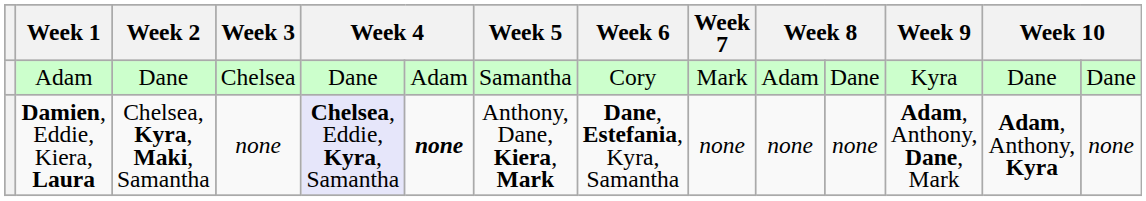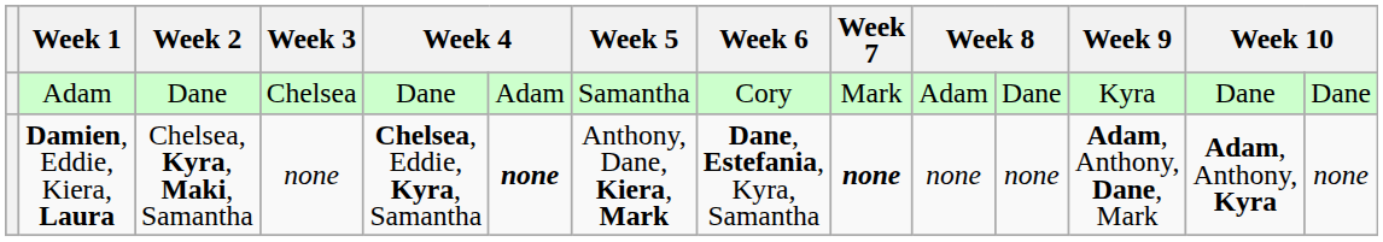Damien, Eddie, Kiera, Laura | column 5: lavender background -> no background
Damien, Eddie, Kiera, Laura | Week 7: normal -> bold
